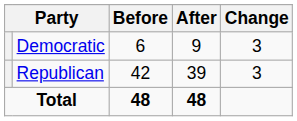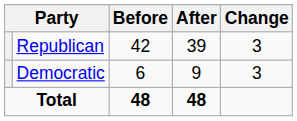rows swapped: Republican <-> Democratic
